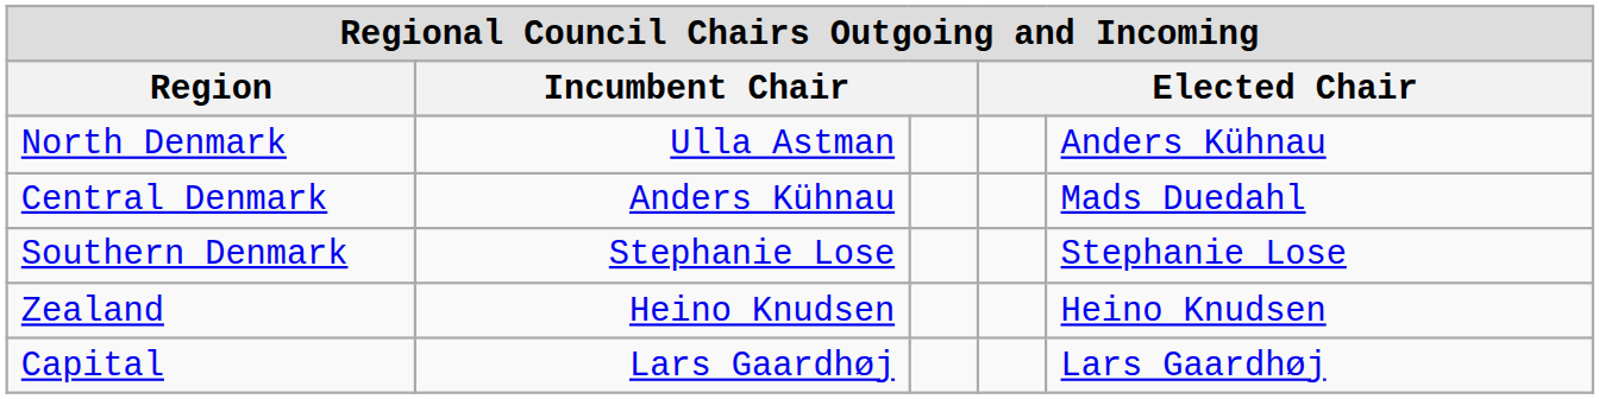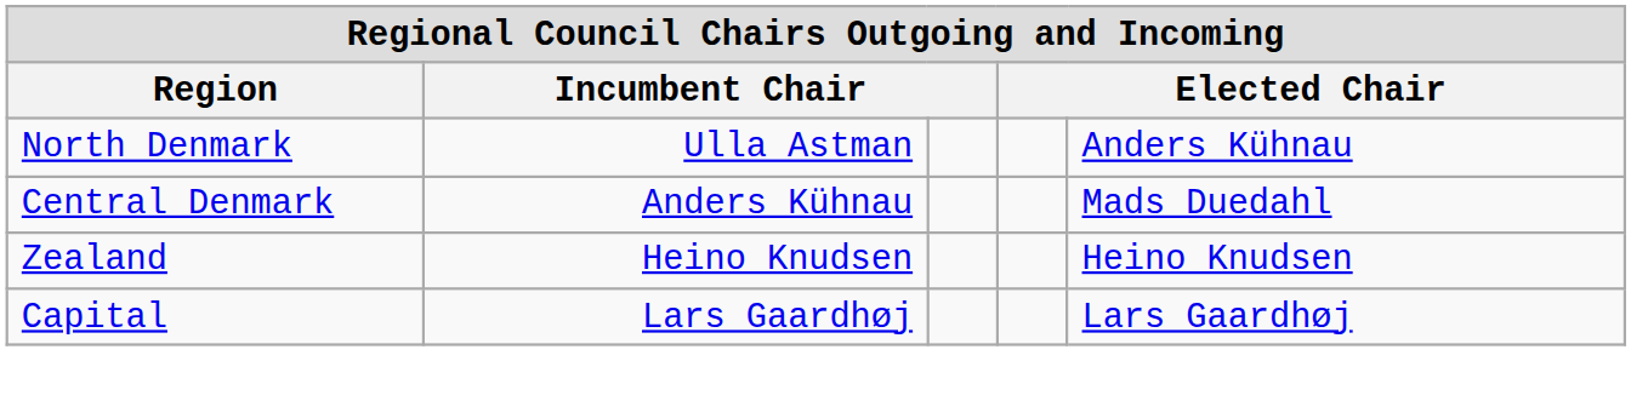- row: Southern Denmark | Stephanie Lose | Stephanie Lose
